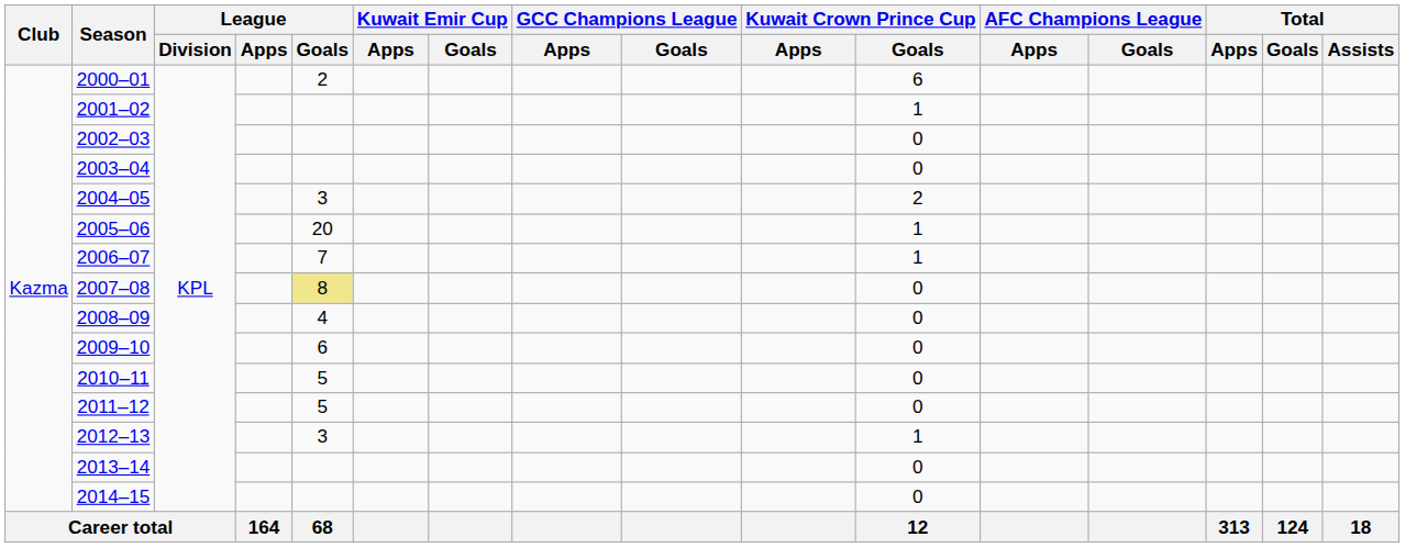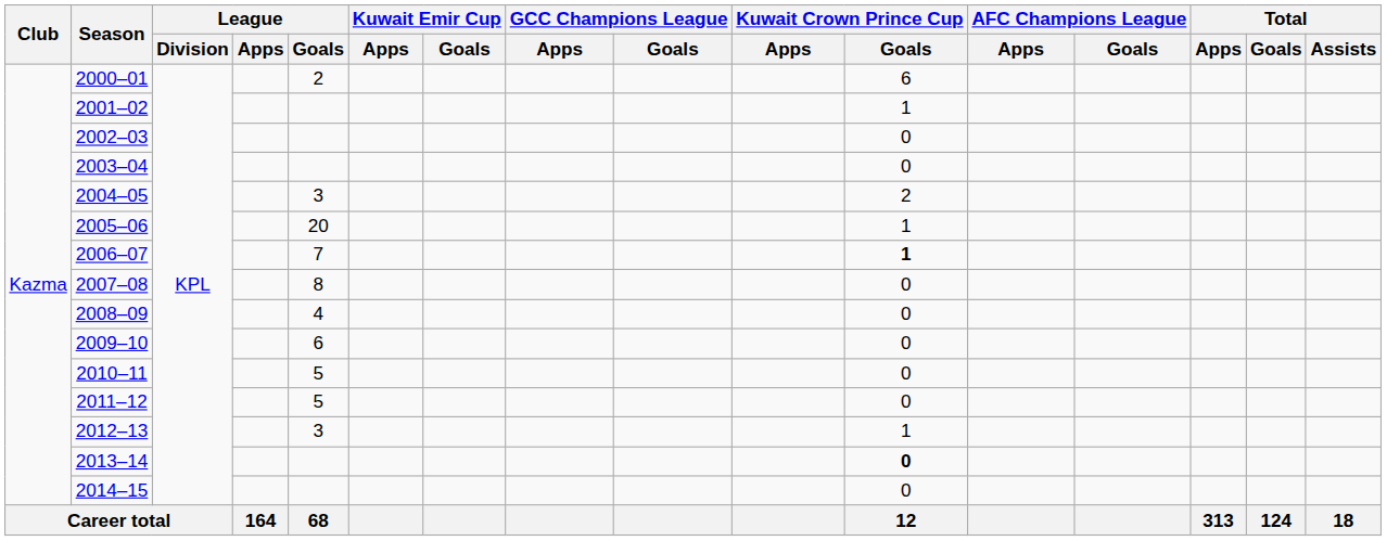2006–07 | Kuwait Crown Prince Cup / Goals: normal -> bold
2007–08 | League / Goals: khaki background -> no background
2013–14 | Kuwait Crown Prince Cup / Goals: normal -> bold
